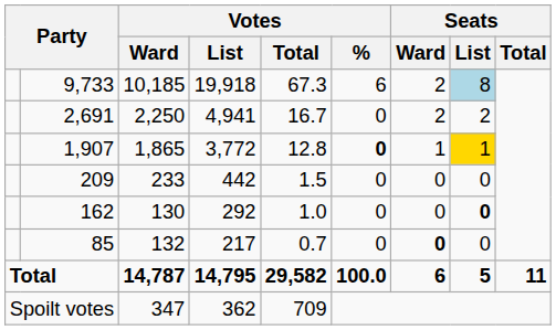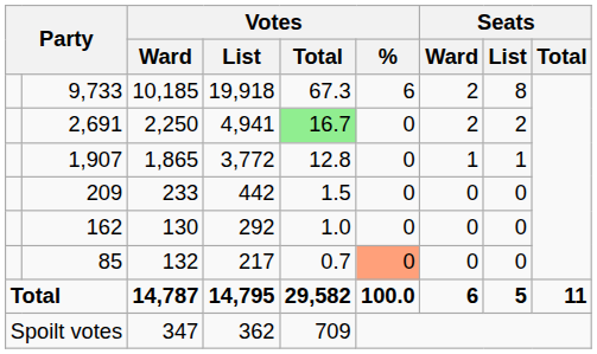9,733 | Seats / List: lightblue background -> no background
2,691 | Votes / Total: no background -> lightgreen background
1,907 | Votes / %: bold -> normal
1,907 | Seats / List: gold background -> no background
162 | Seats / List: bold -> normal
85 | Votes / %: no background -> lightsalmon background
85 | Seats / Ward: bold -> normal
